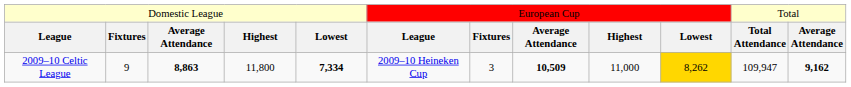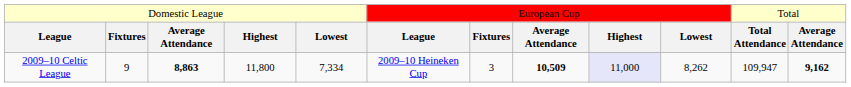2009–10 Celtic League | column 5: bold -> normal
2009–10 Celtic League | column 9: no background -> lavender background
2009–10 Celtic League | column 10: gold background -> no background
